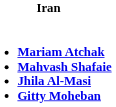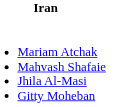row 2 | column 1: bold -> normal
